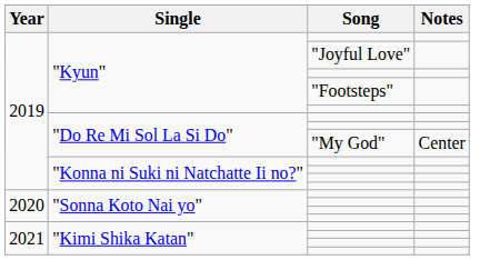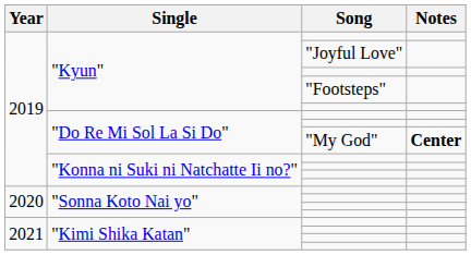"Do Re Mi Sol La Si Do" / "My God" | Notes: normal -> bold
